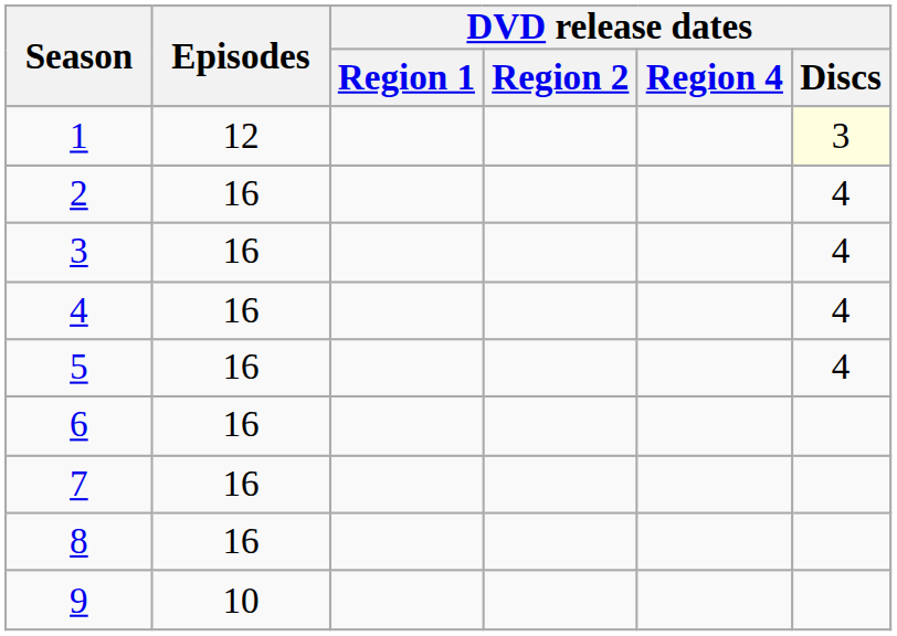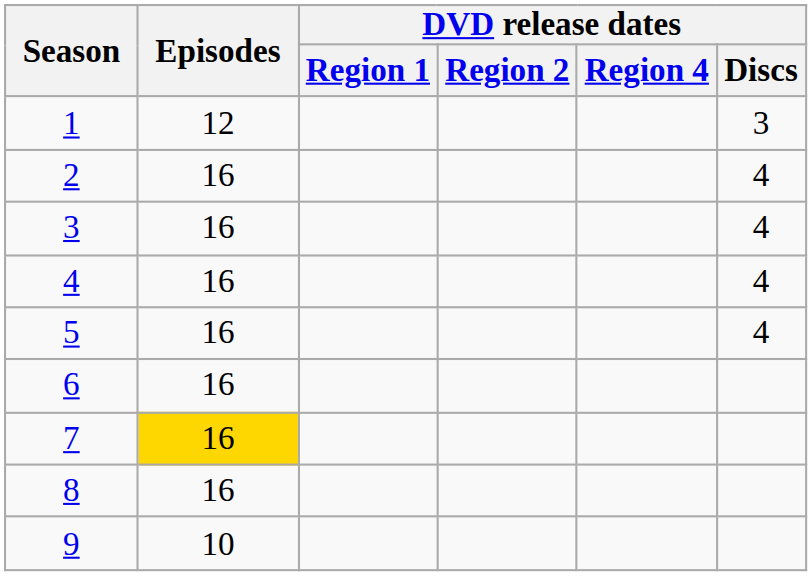1 | DVD release dates / Discs: lightyellow background -> no background
7 | Episodes: no background -> gold background
